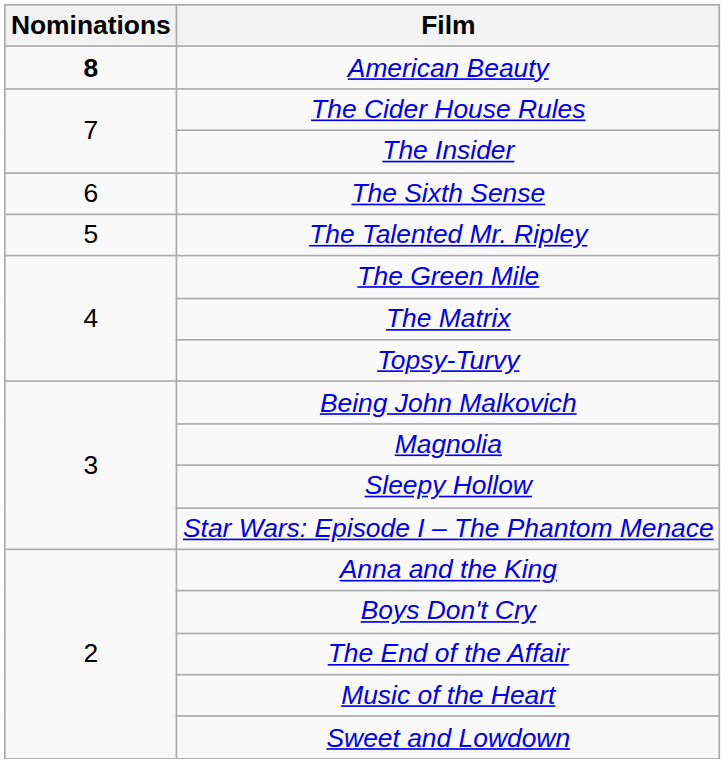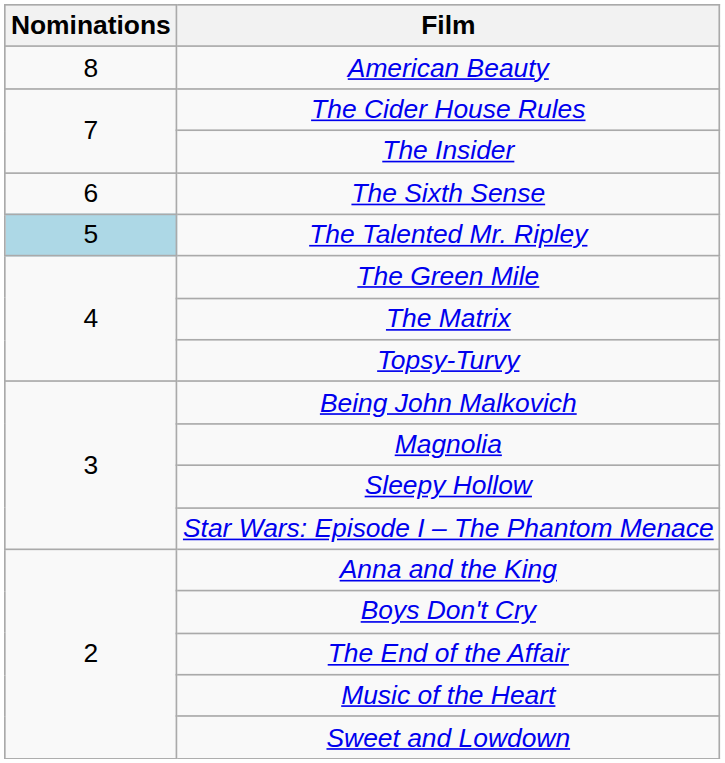American Beauty | Nominations: bold -> normal
The Talented Mr. Ripley | Nominations: no background -> lightblue background
